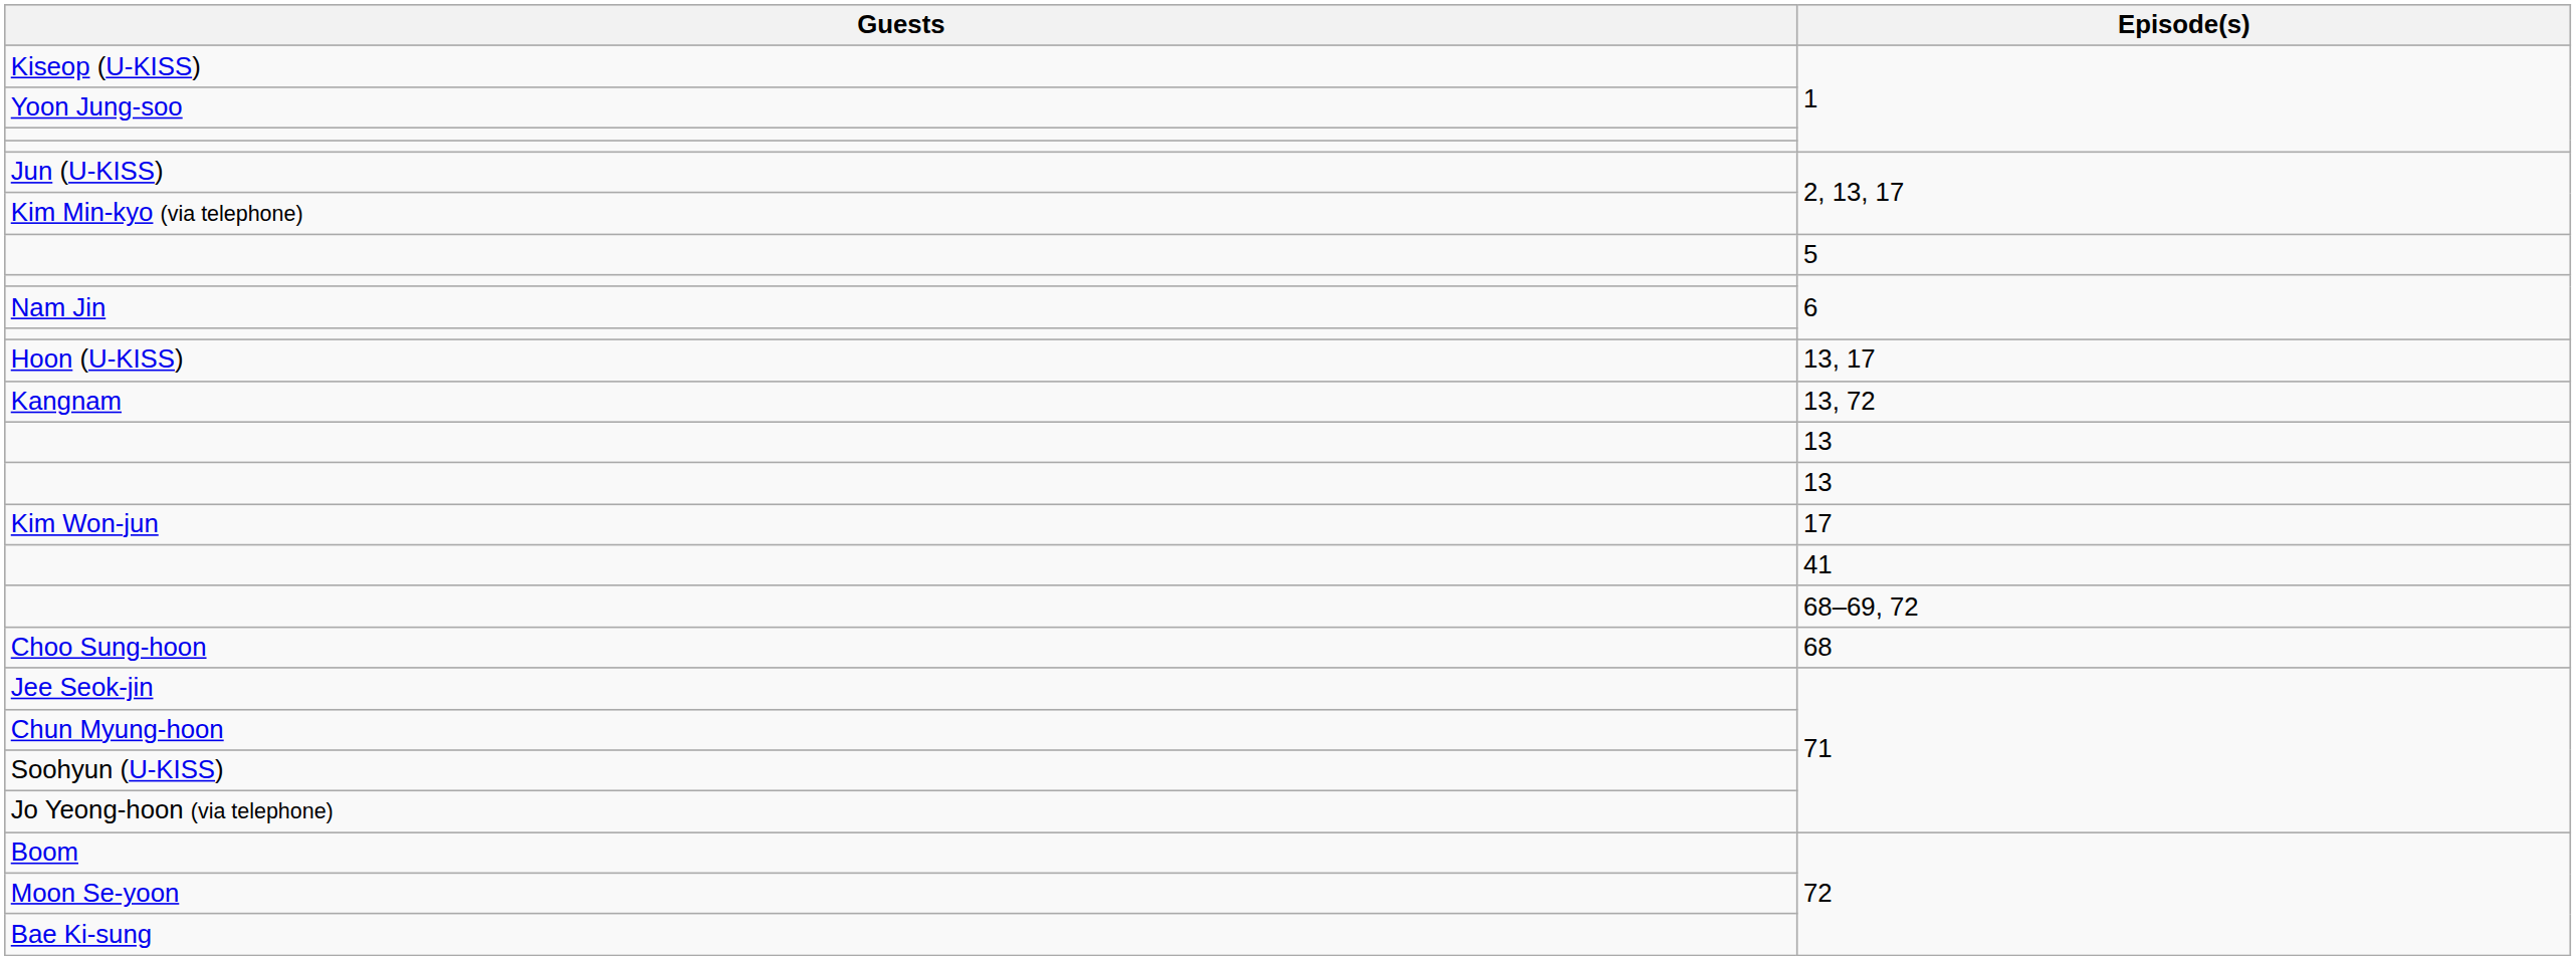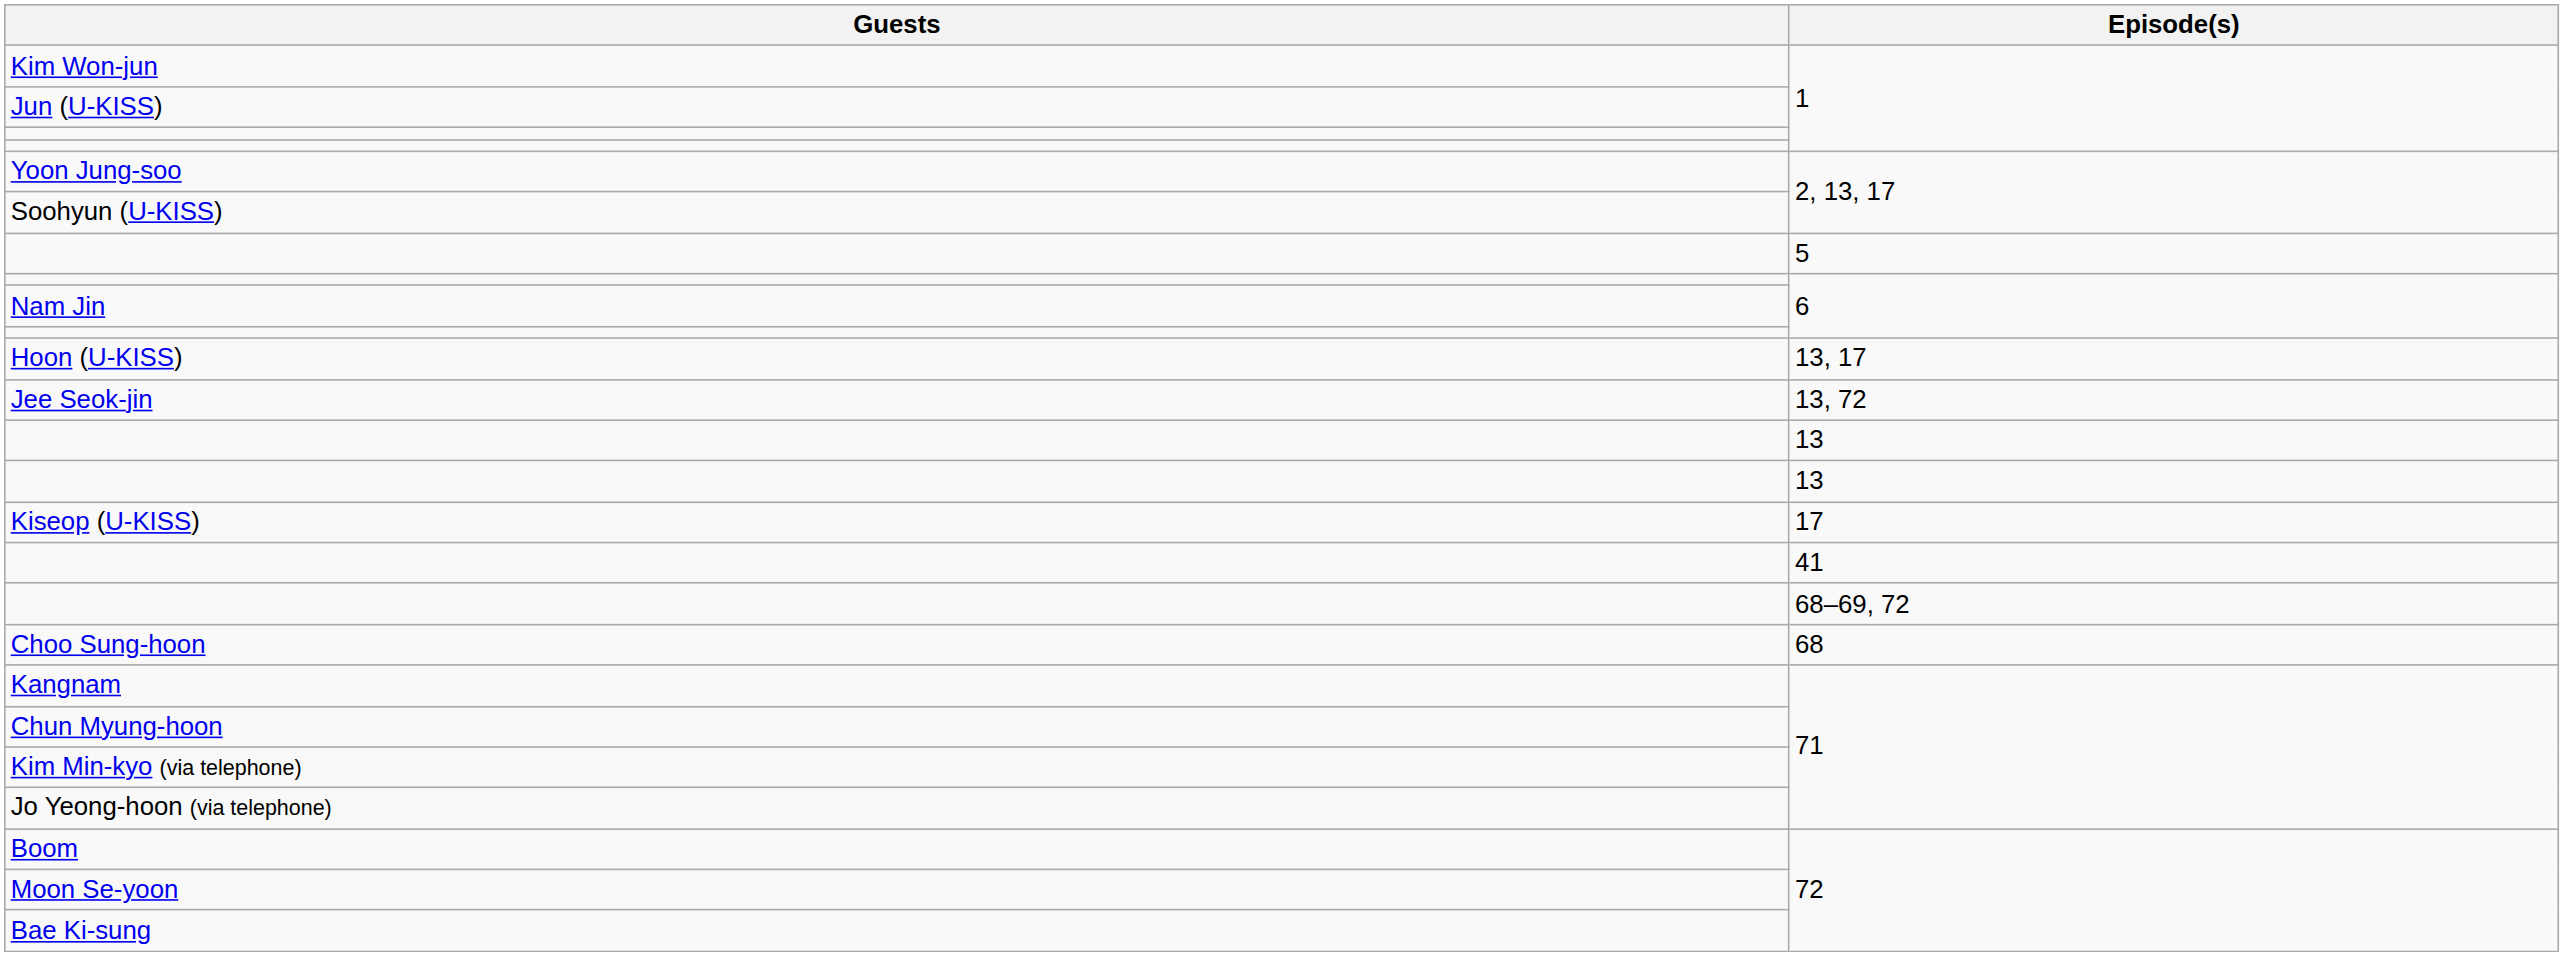row 2 | Guests: Kiseop (U-KISS) -> Kim Won-jun
row 3 | Guests: Yoon Jung-soo -> Jun (U-KISS)
row 6 | Guests: Jun (U-KISS) -> Yoon Jung-soo
row 7 | Guests: Kim Min-kyo (via telephone) -> Soohyun (U-KISS)
row 13 | Guests: Kangnam -> Jee Seok-jin
row 16 | Guests: Kim Won-jun -> Kiseop (U-KISS)
row 20 | Guests: Jee Seok-jin -> Kangnam
row 22 | Guests: Soohyun (U-KISS) -> Kim Min-kyo (via telephone)
